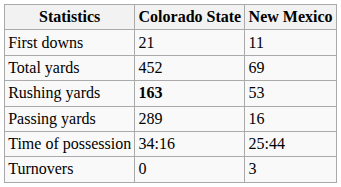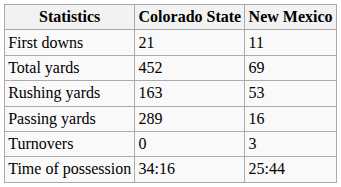Rushing yards | Colorado State: bold -> normal
rows swapped: Turnovers <-> Time of possession
